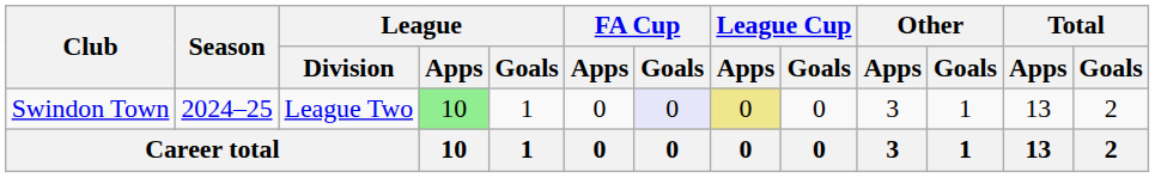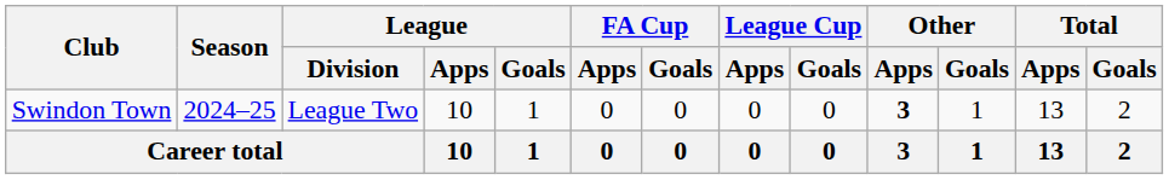Swindon Town | League / Apps: lightgreen background -> no background
Swindon Town | FA Cup / Goals: lavender background -> no background
Swindon Town | League Cup / Apps: khaki background -> no background
Swindon Town | Other / Apps: normal -> bold
